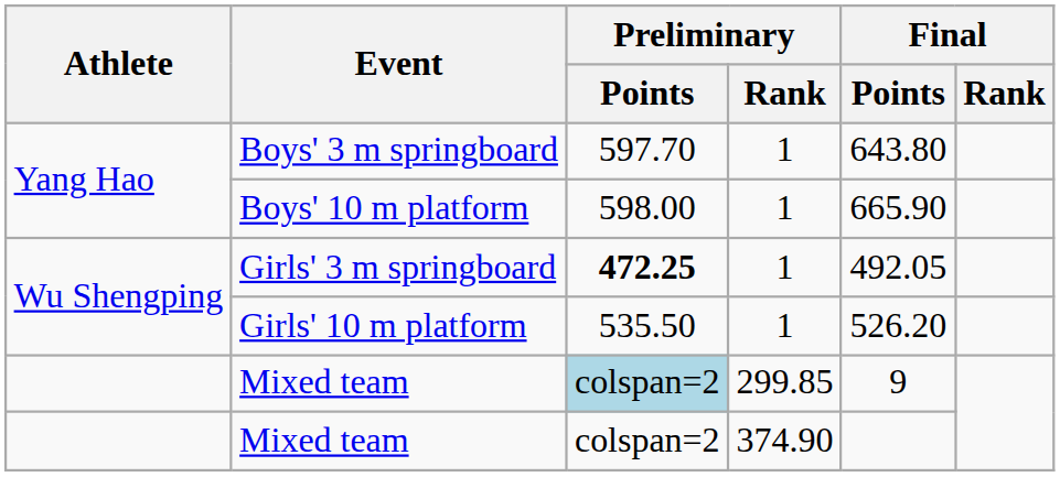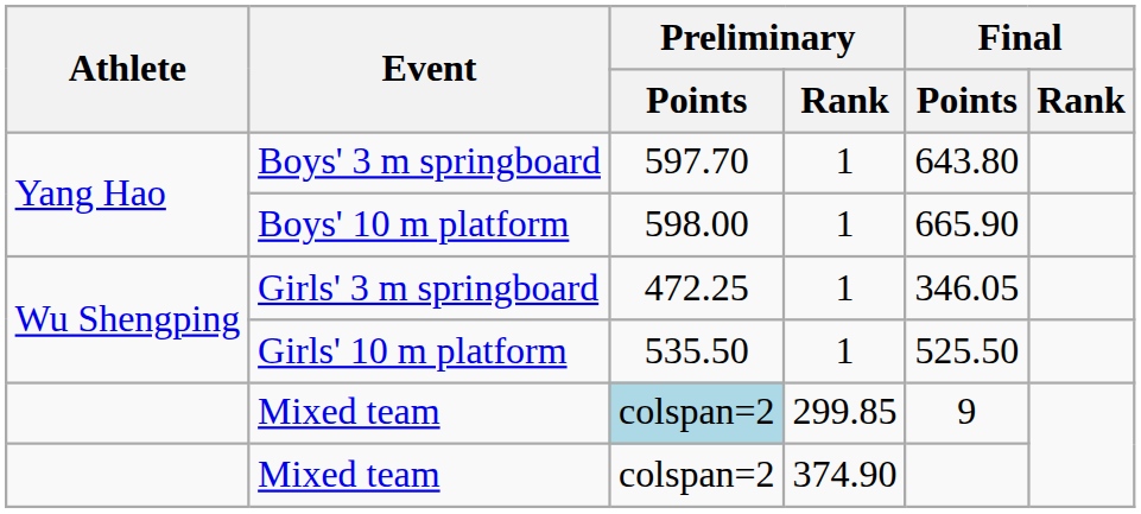Girls' 3 m springboard | Preliminary / Points: bold -> normal
Girls' 3 m springboard | Final / Points: 492.05 -> 346.05
Girls' 10 m platform | Final / Points: 526.20 -> 525.50
